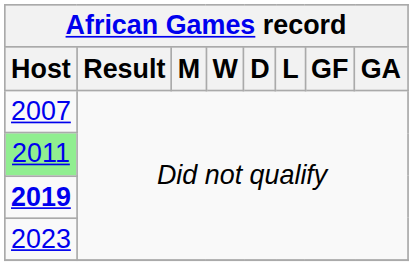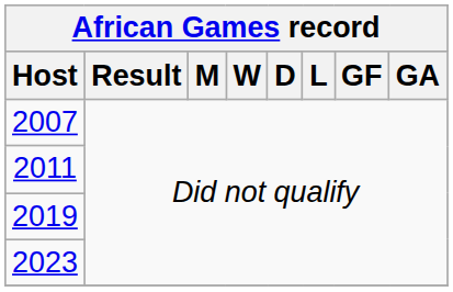2011 | Host: lightgreen background -> no background
2019 | Host: bold -> normal
